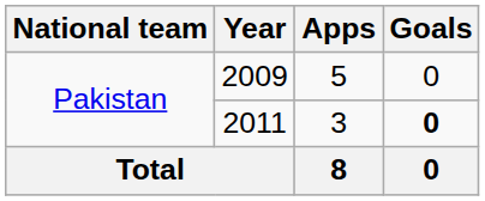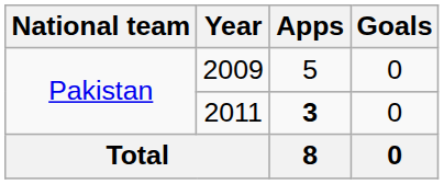2011 | Apps: normal -> bold
2011 | Goals: bold -> normal
